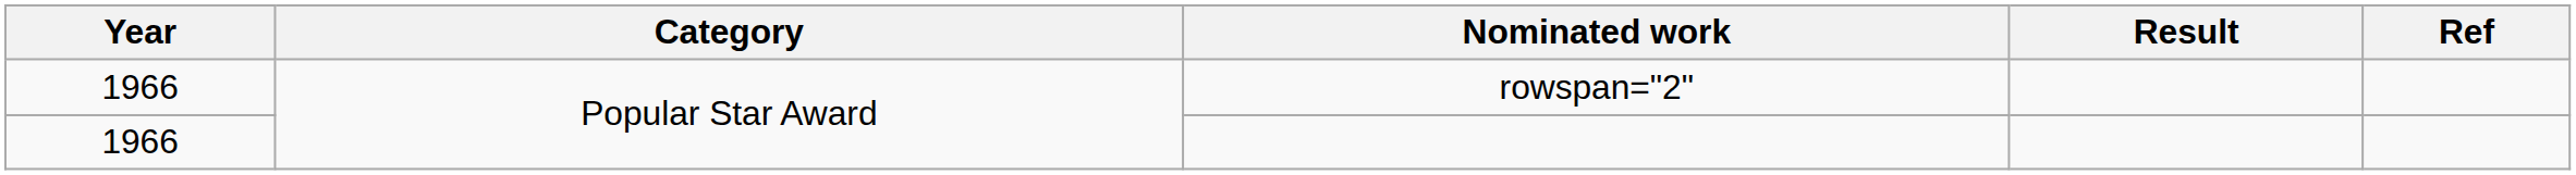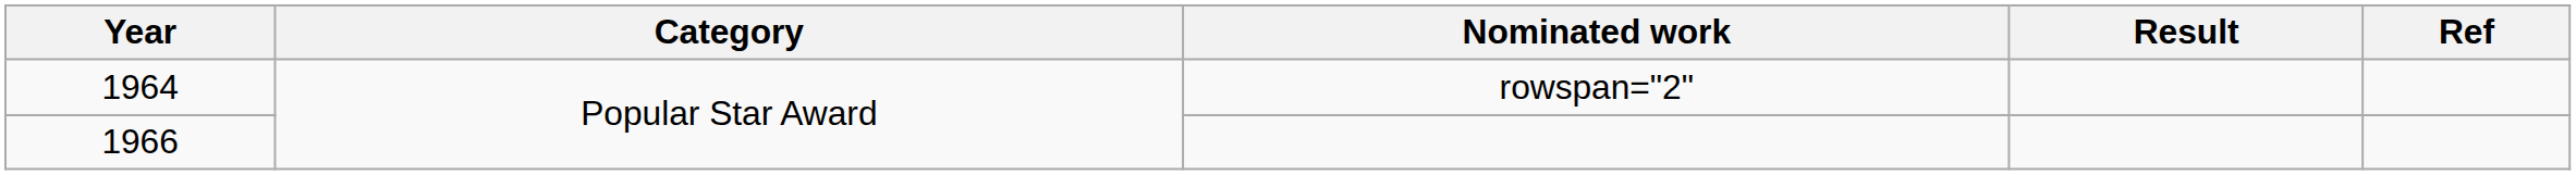rowspan="2" | Year: 1966 -> 1964
